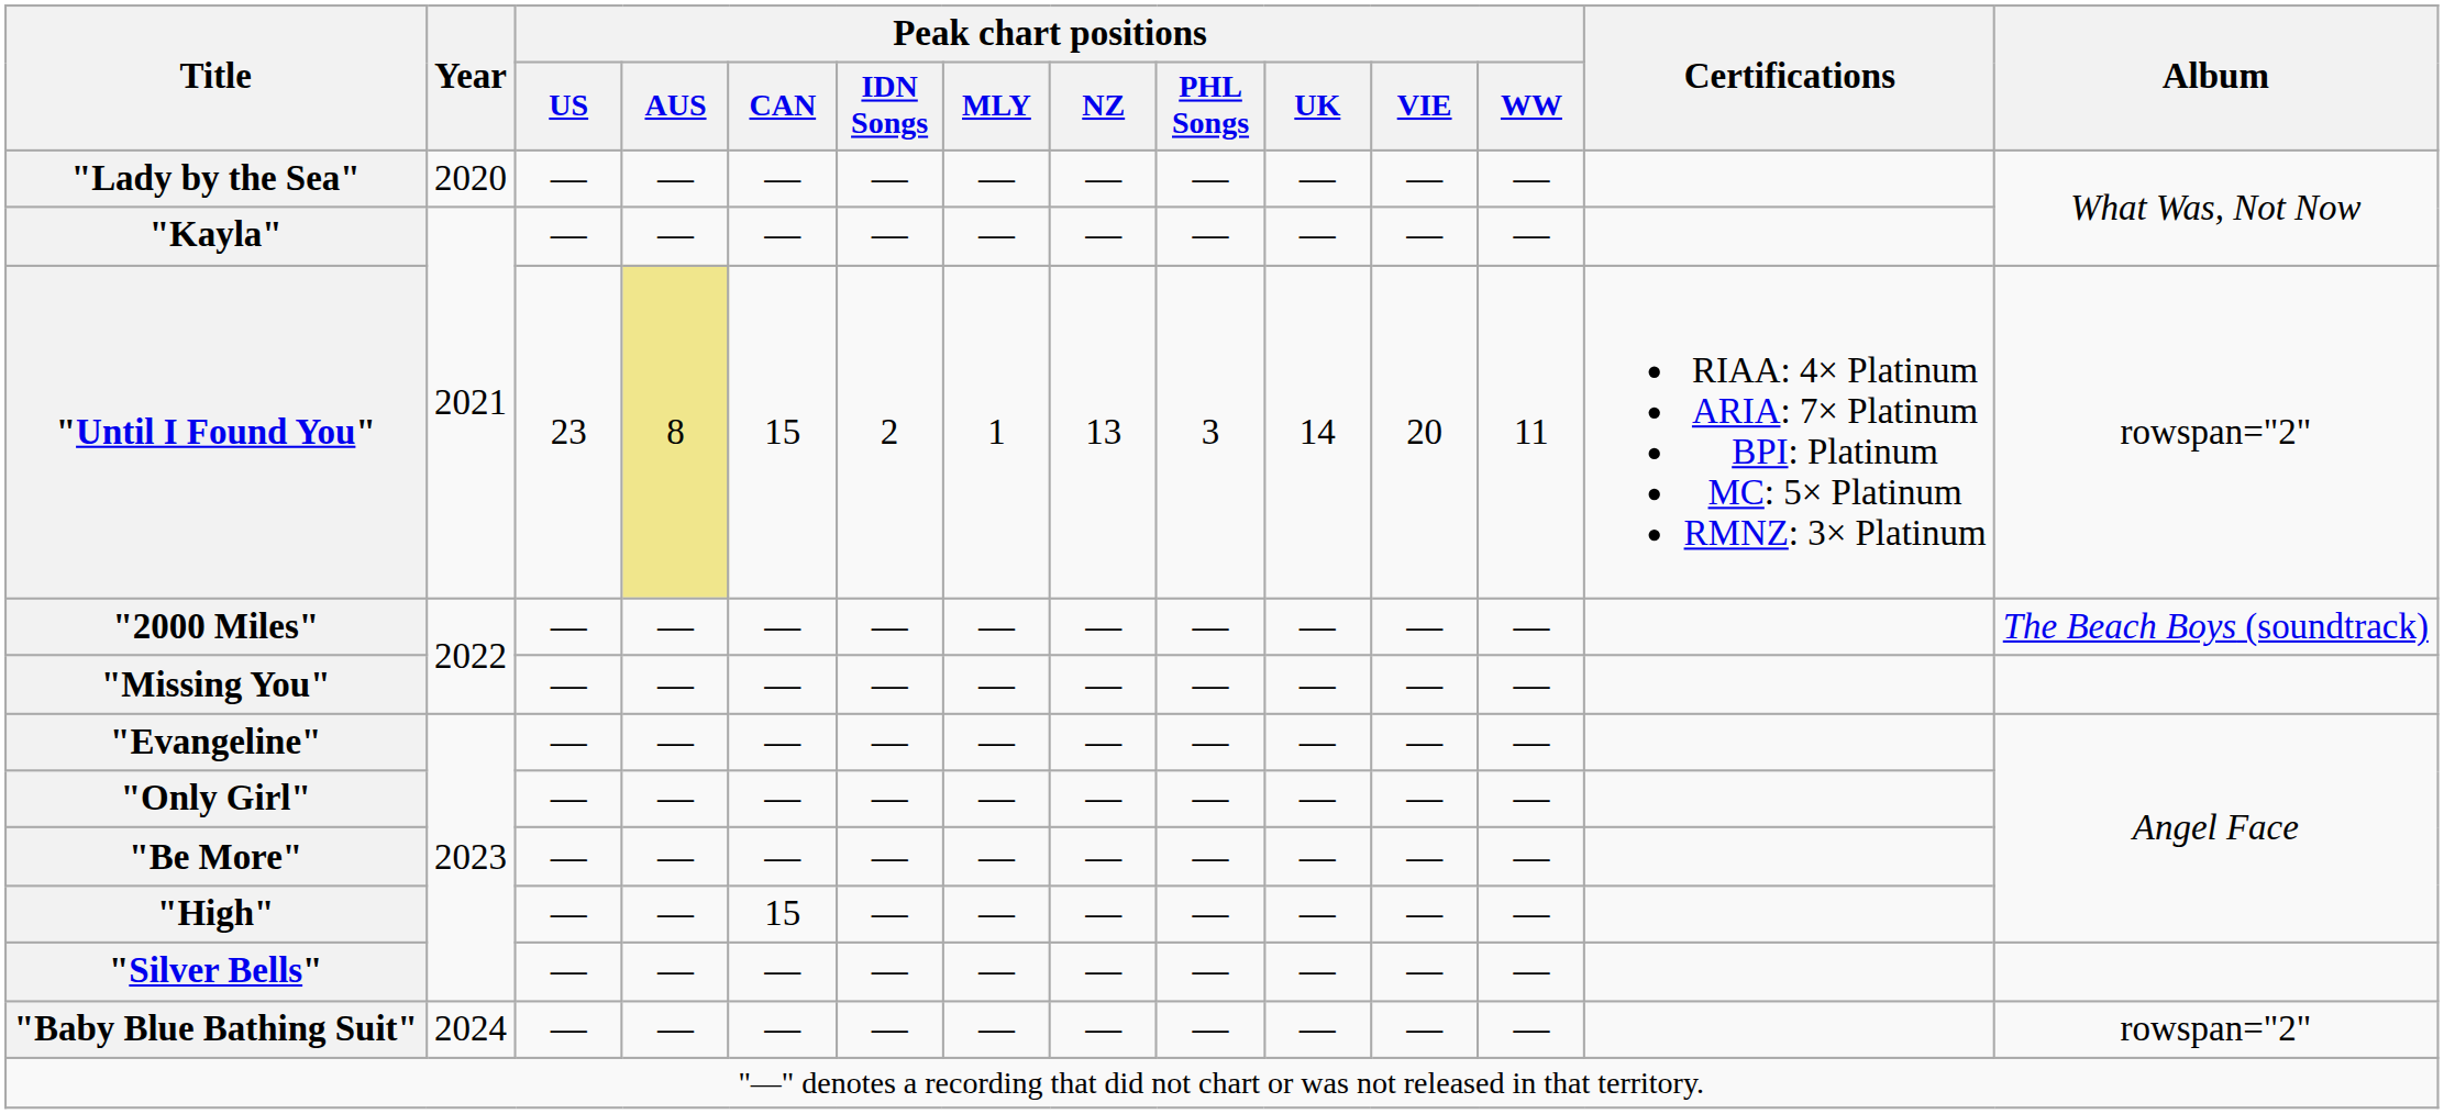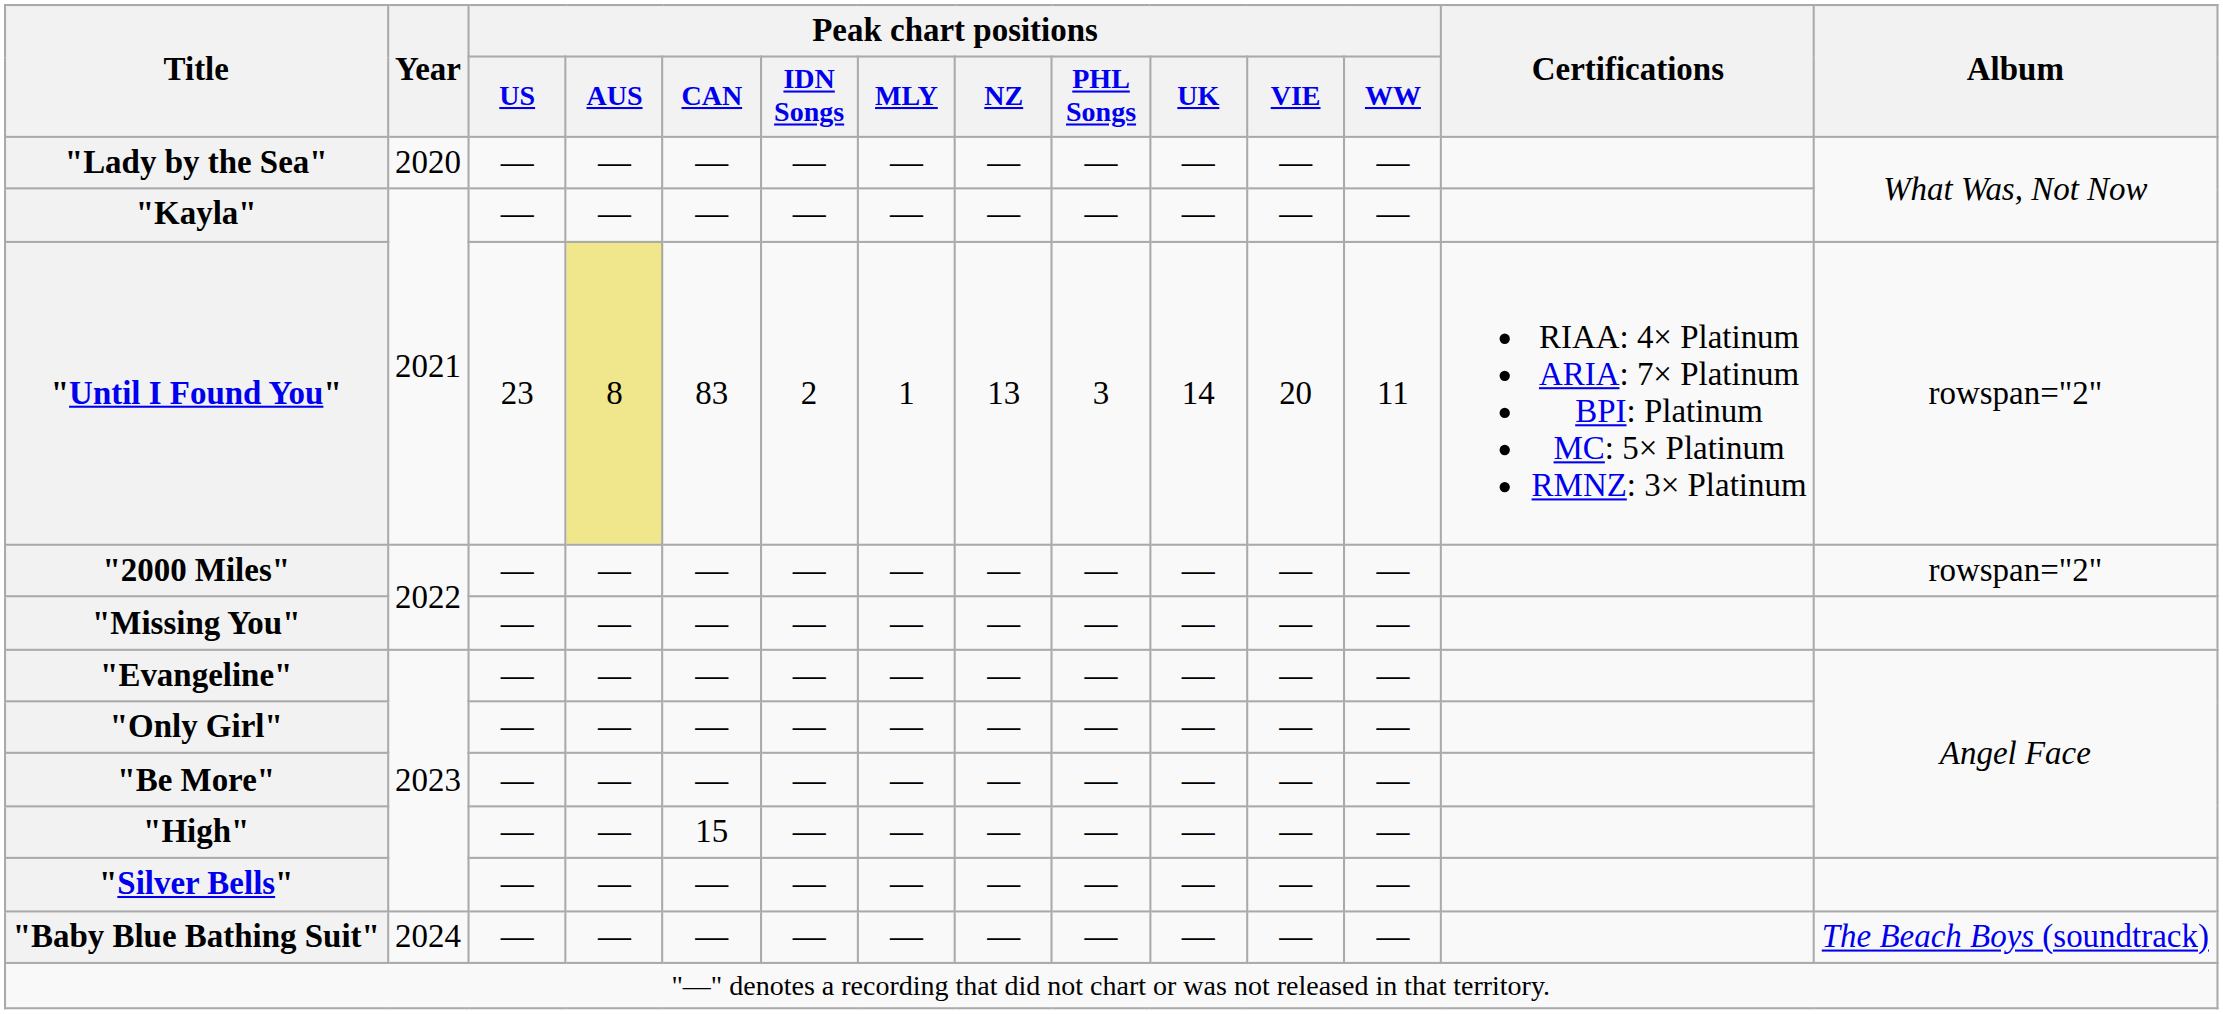"Until I Found You" | Peak chart positions / CAN: 15 -> 83
"2000 Miles" | Album: The Beach Boys (soundtrack) -> rowspan="2"
"Baby Blue Bathing Suit" | Album: rowspan="2" -> The Beach Boys (soundtrack)
